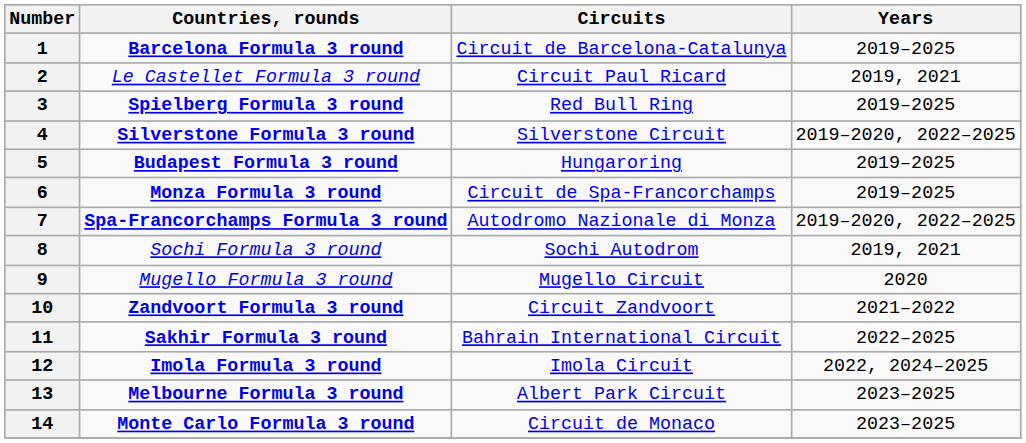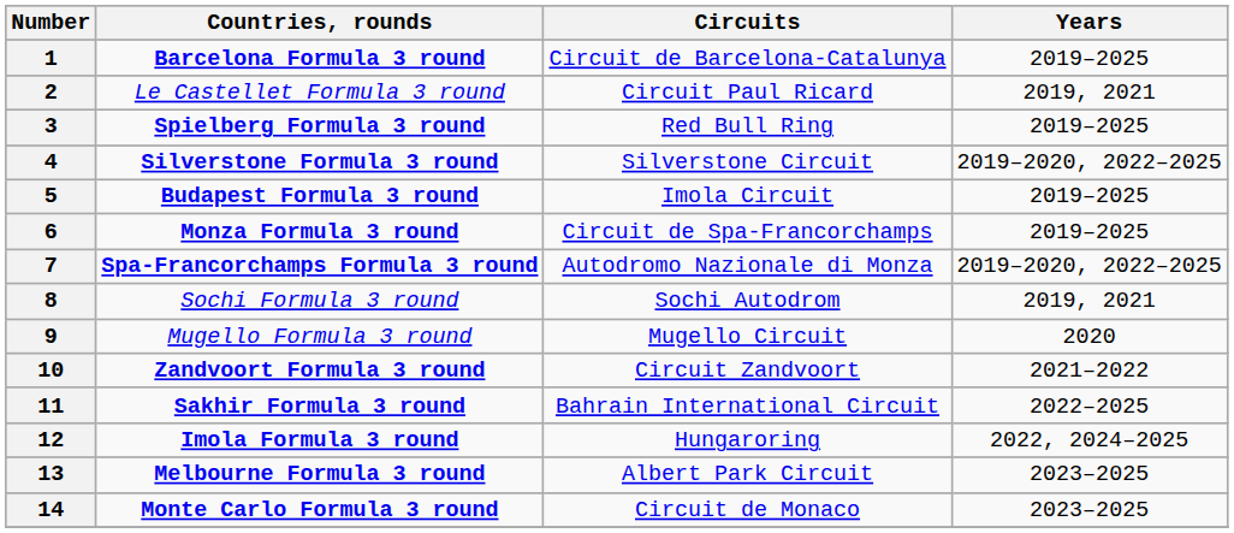5 | Circuits: Hungaroring -> Imola Circuit
12 | Circuits: Imola Circuit -> Hungaroring
